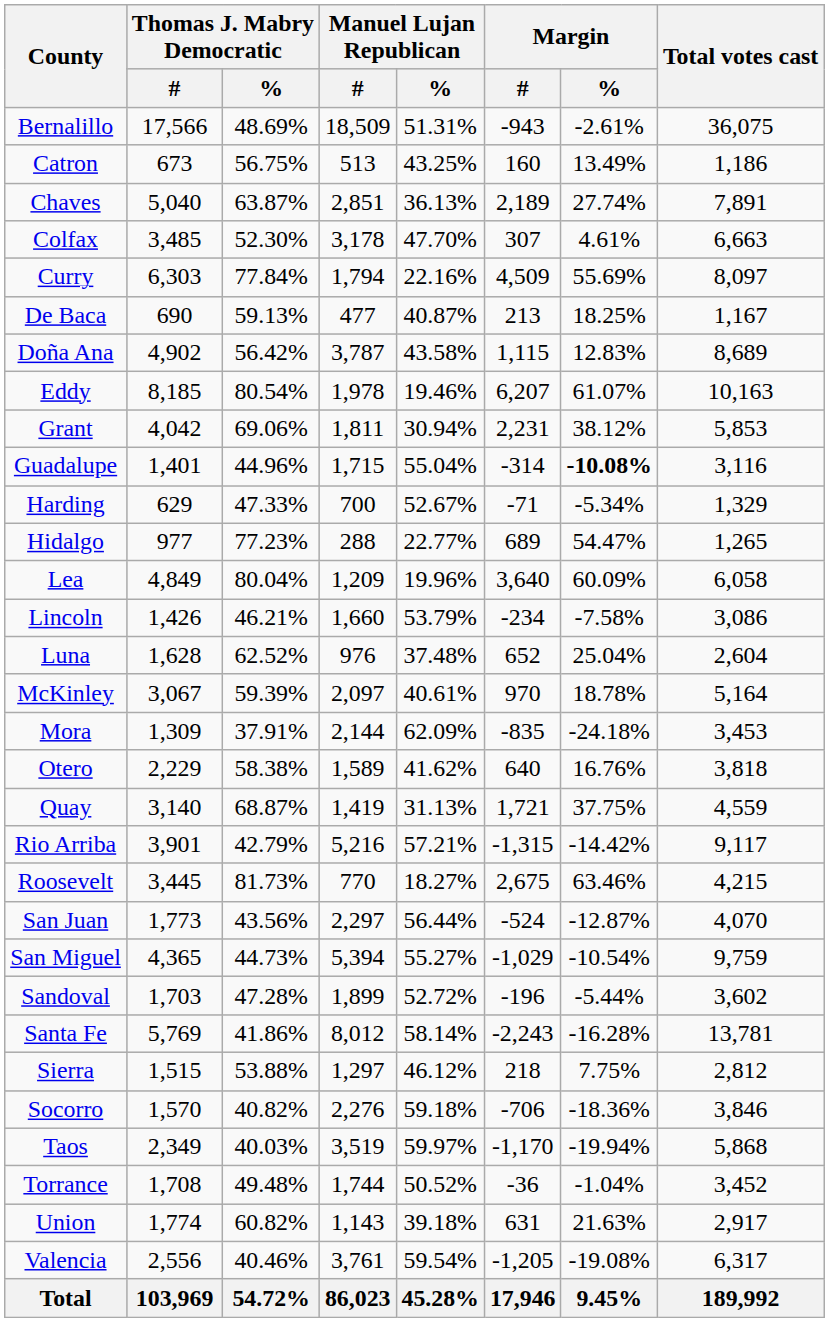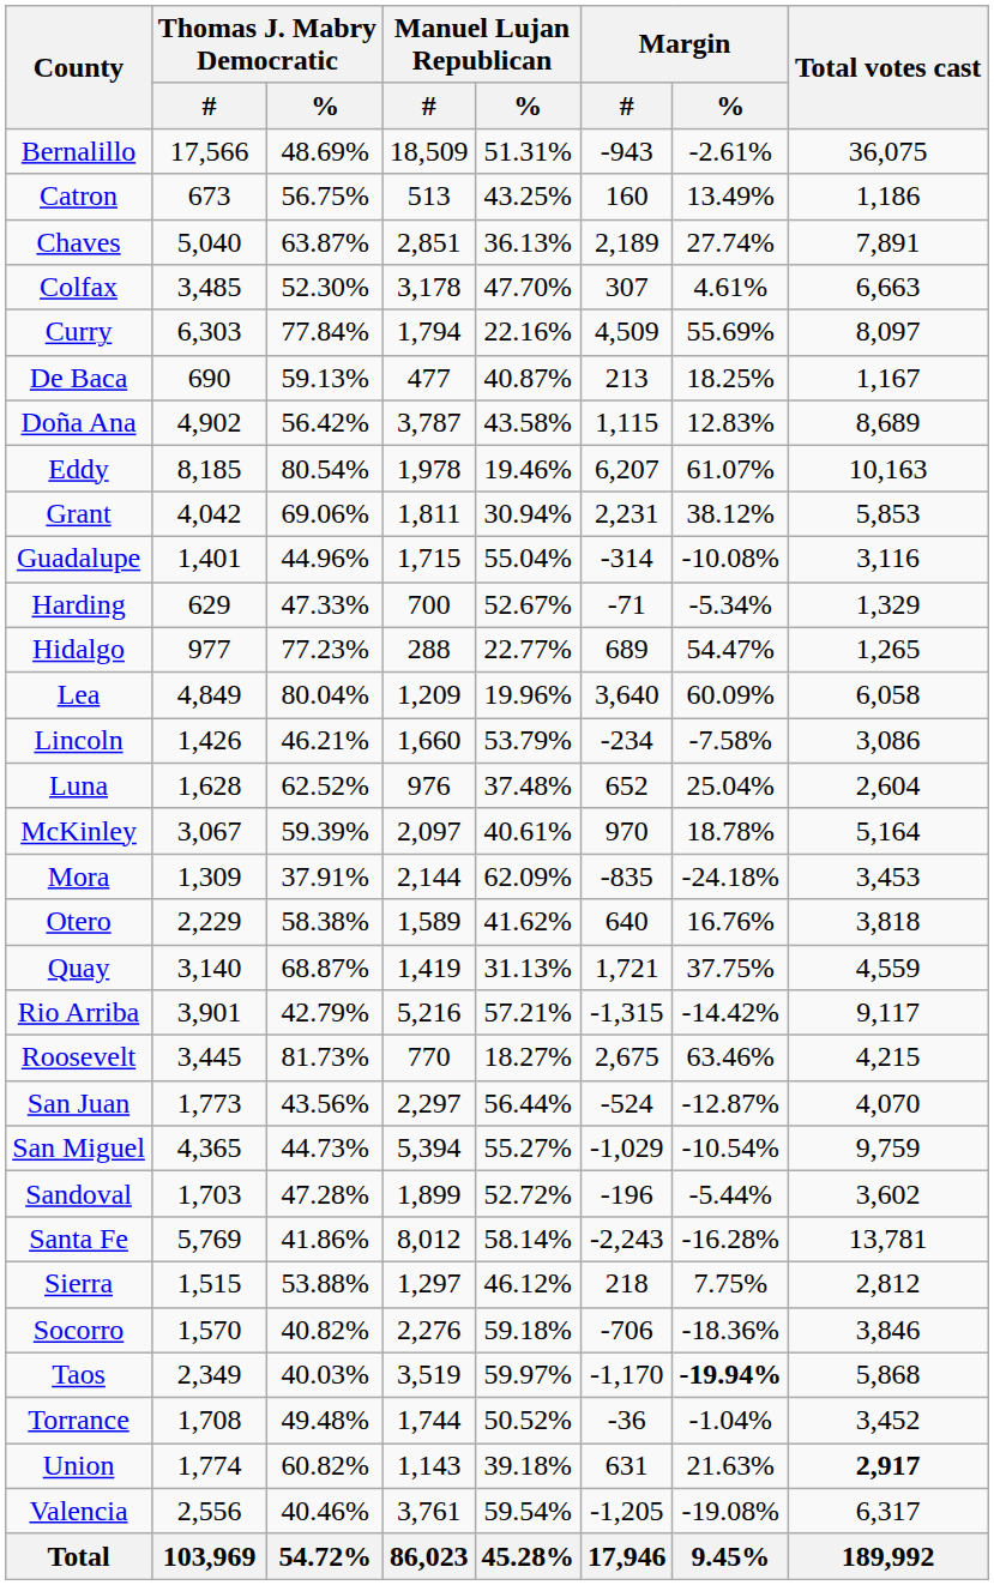Guadalupe | Margin / %: bold -> normal
Taos | Margin / %: normal -> bold
Union | Total votes cast: normal -> bold
